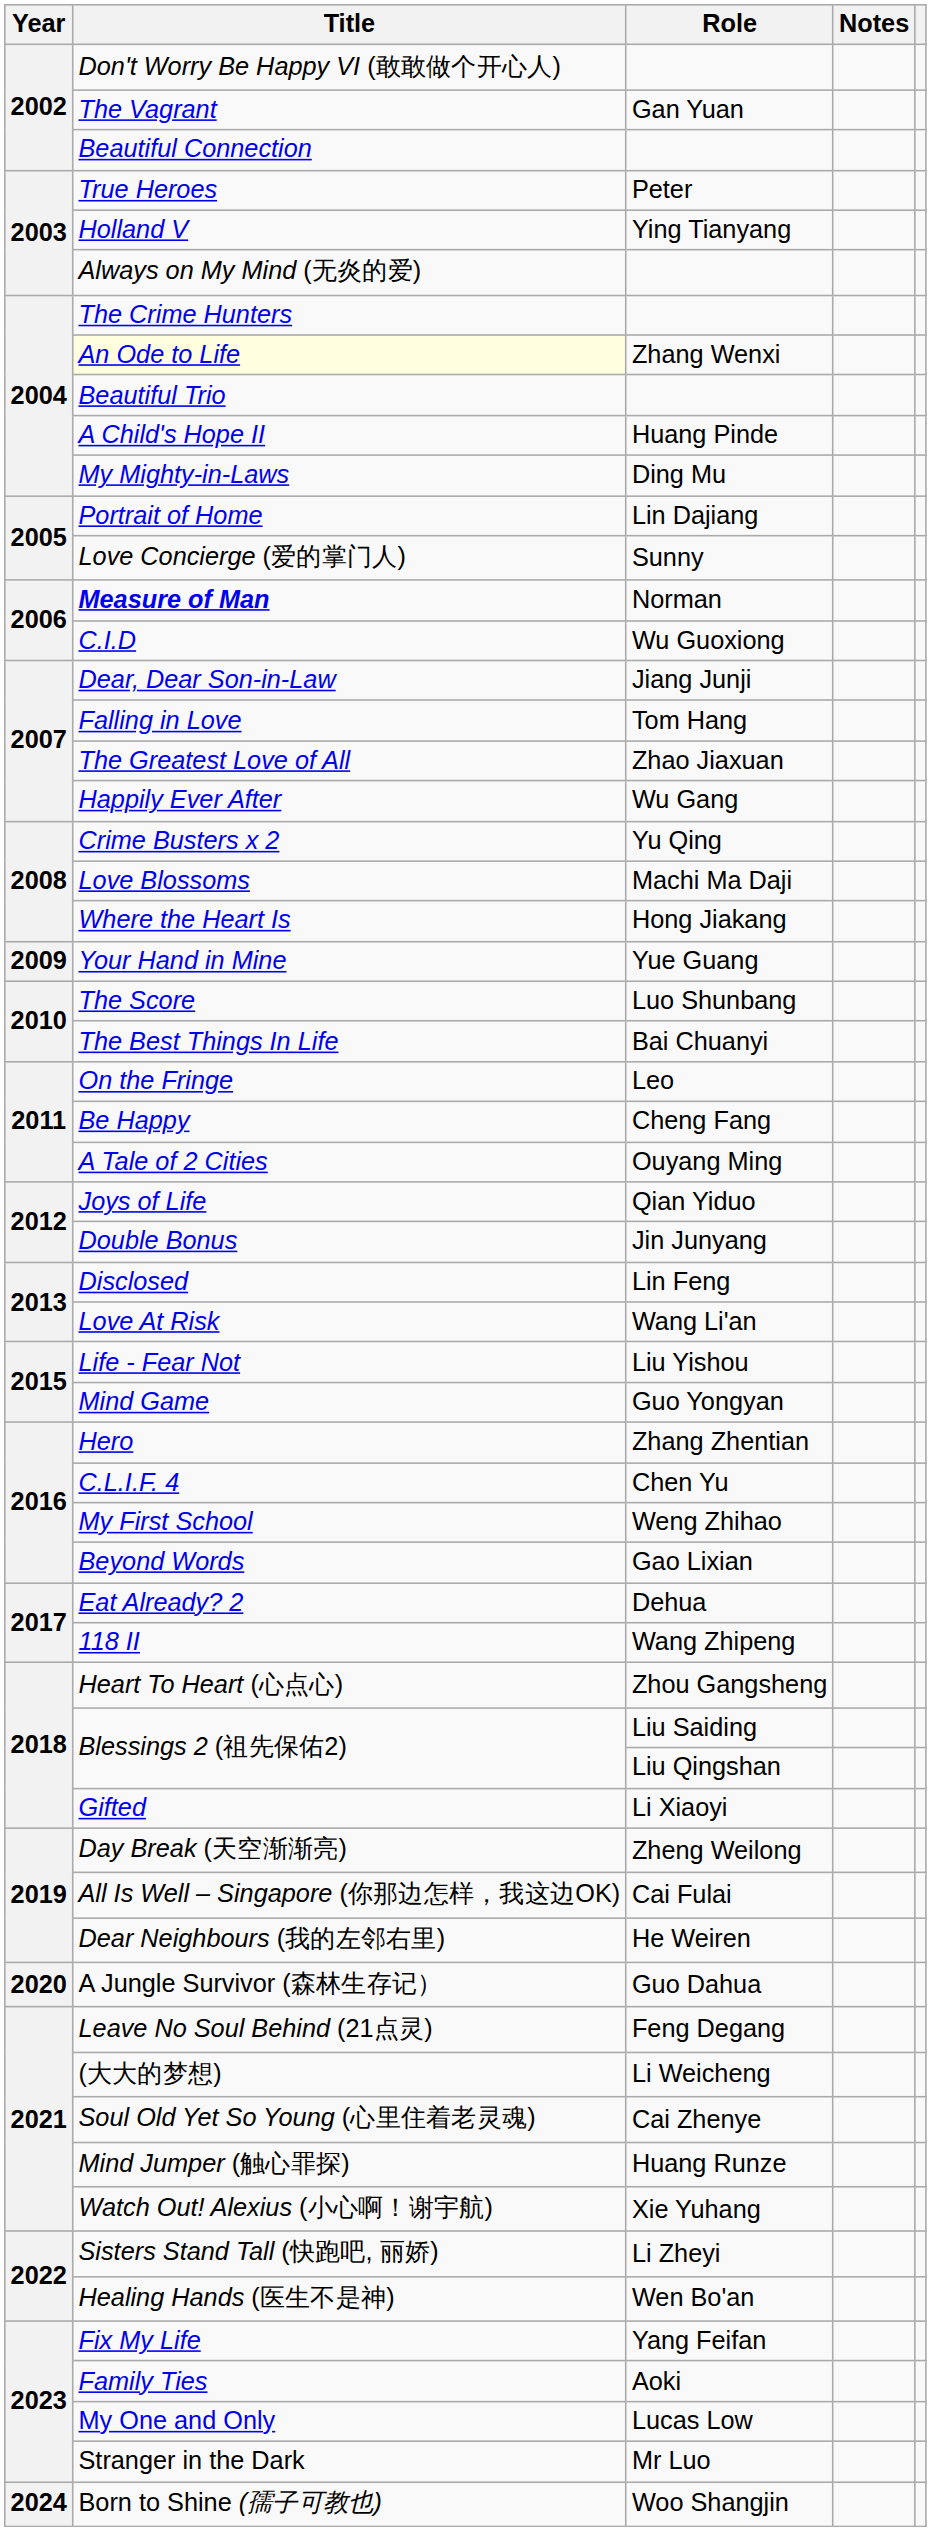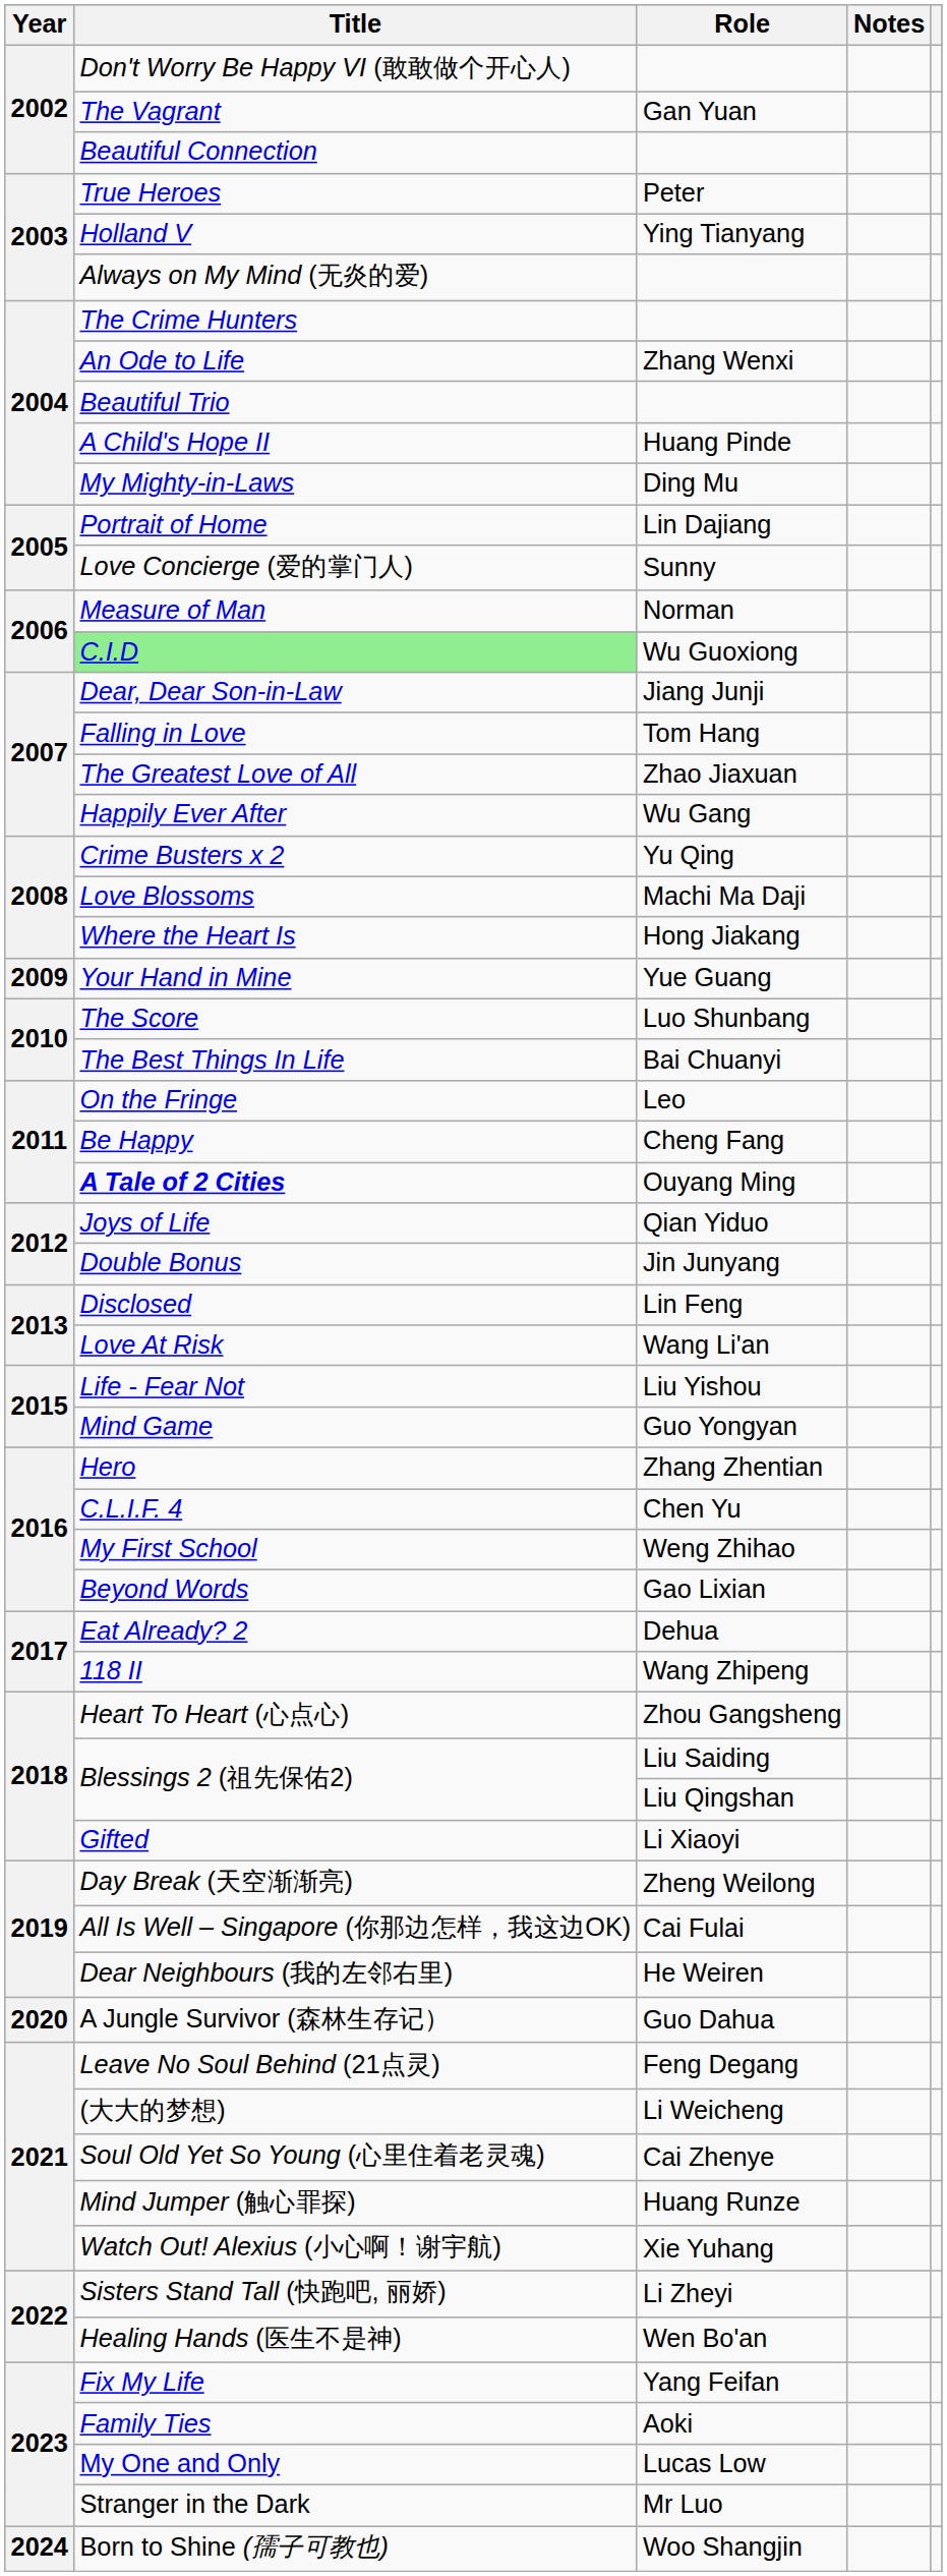An Ode to Life | Title: lightyellow background -> no background
Measure of Man | Title: bold -> normal
C.I.D | Title: no background -> lightgreen background
A Tale of 2 Cities | Title: normal -> bold
